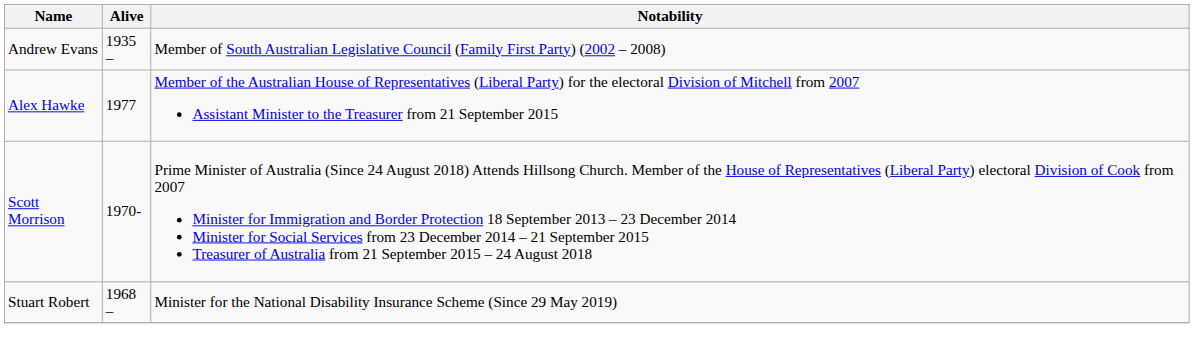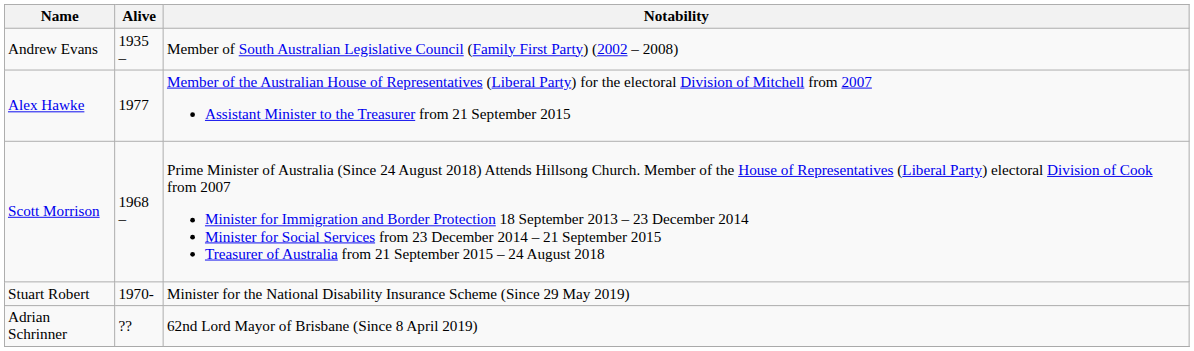Scott Morrison | Alive: 1970- -> 1968 –
Stuart Robert | Alive: 1968 – -> 1970-
+ row: Adrian Schrinner | ?? | 62nd Lord Mayor of Brisbane (Since 8 April 2019)
